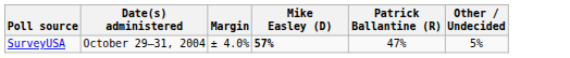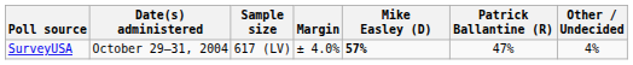+ column: Sample size | 617 (LV)
SurveyUSA | Other / Undecided: 5% -> 4%
